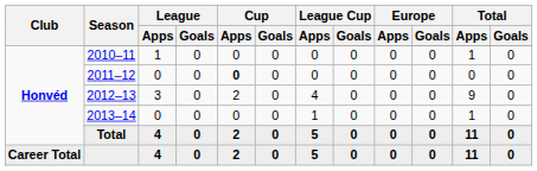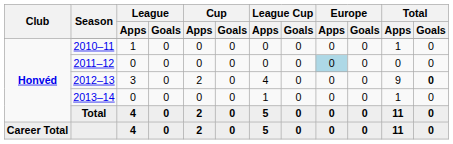2011–12 | Cup / Apps: bold -> normal
2011–12 | Europe / Apps: no background -> lightblue background
2012–13 | Total / Goals: normal -> bold
